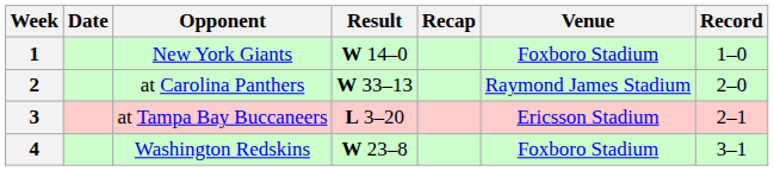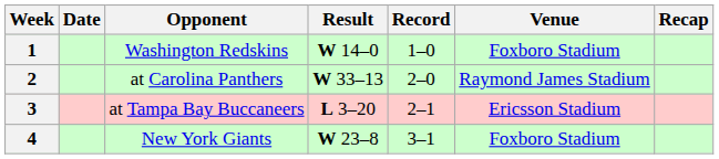columns swapped: Record <-> Recap
1 | Opponent: New York Giants -> Washington Redskins
4 | Opponent: Washington Redskins -> New York Giants
